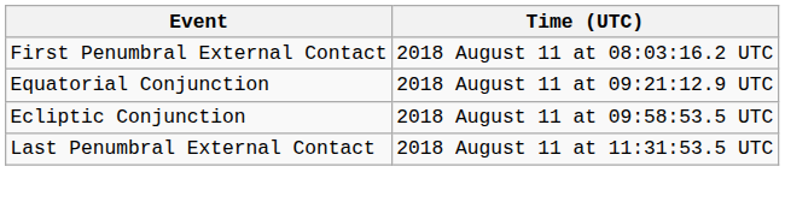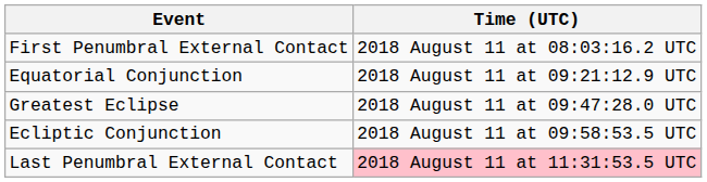+ row: Greatest Eclipse | 2018 August 11 at 09:47:28.0 UTC
Last Penumbral External Contact | Time (UTC): no background -> pink background
